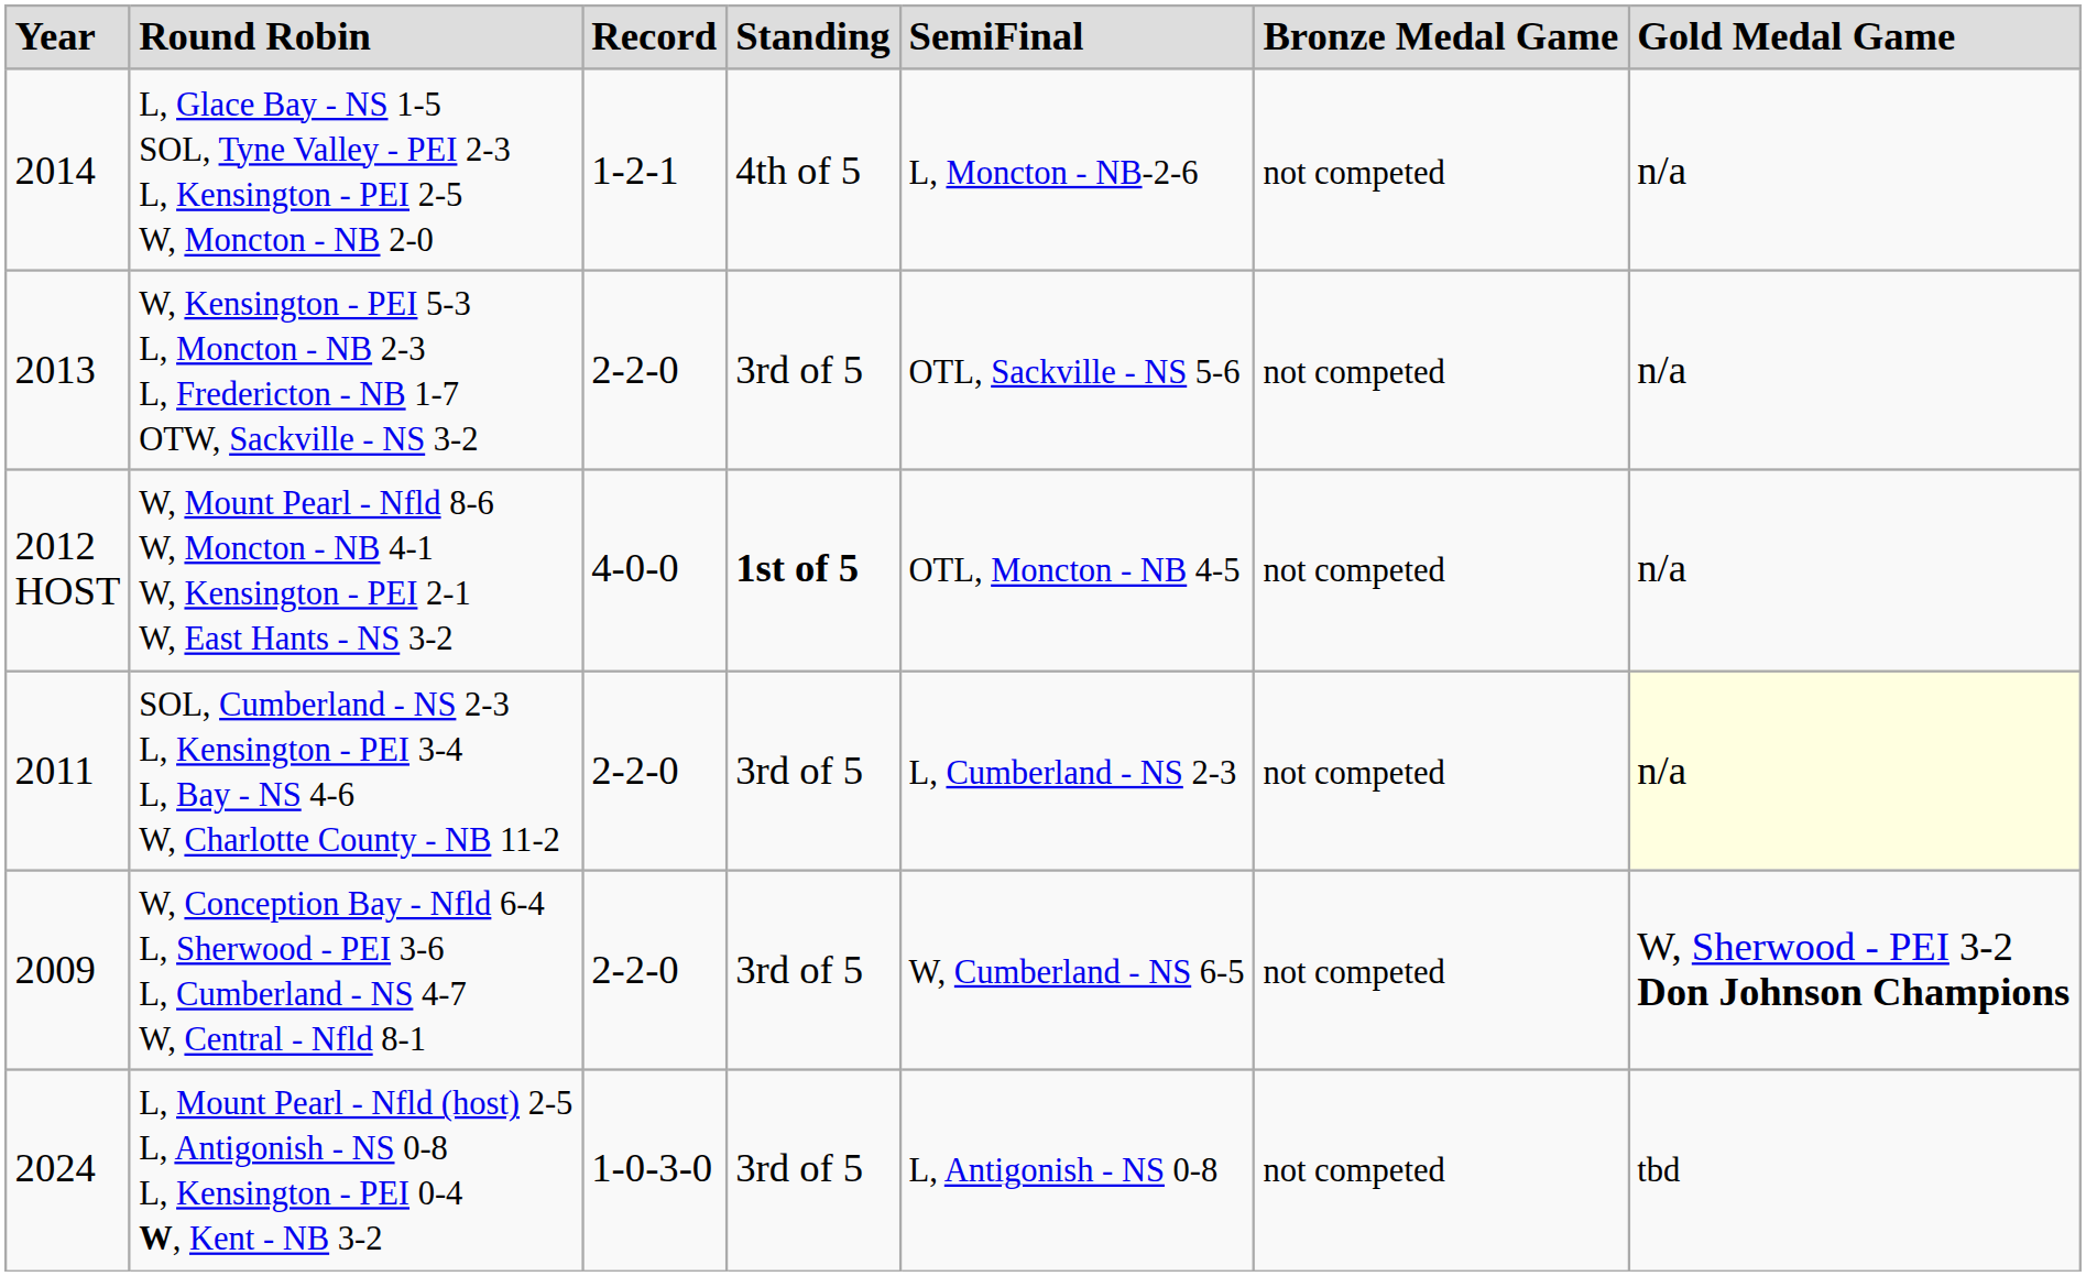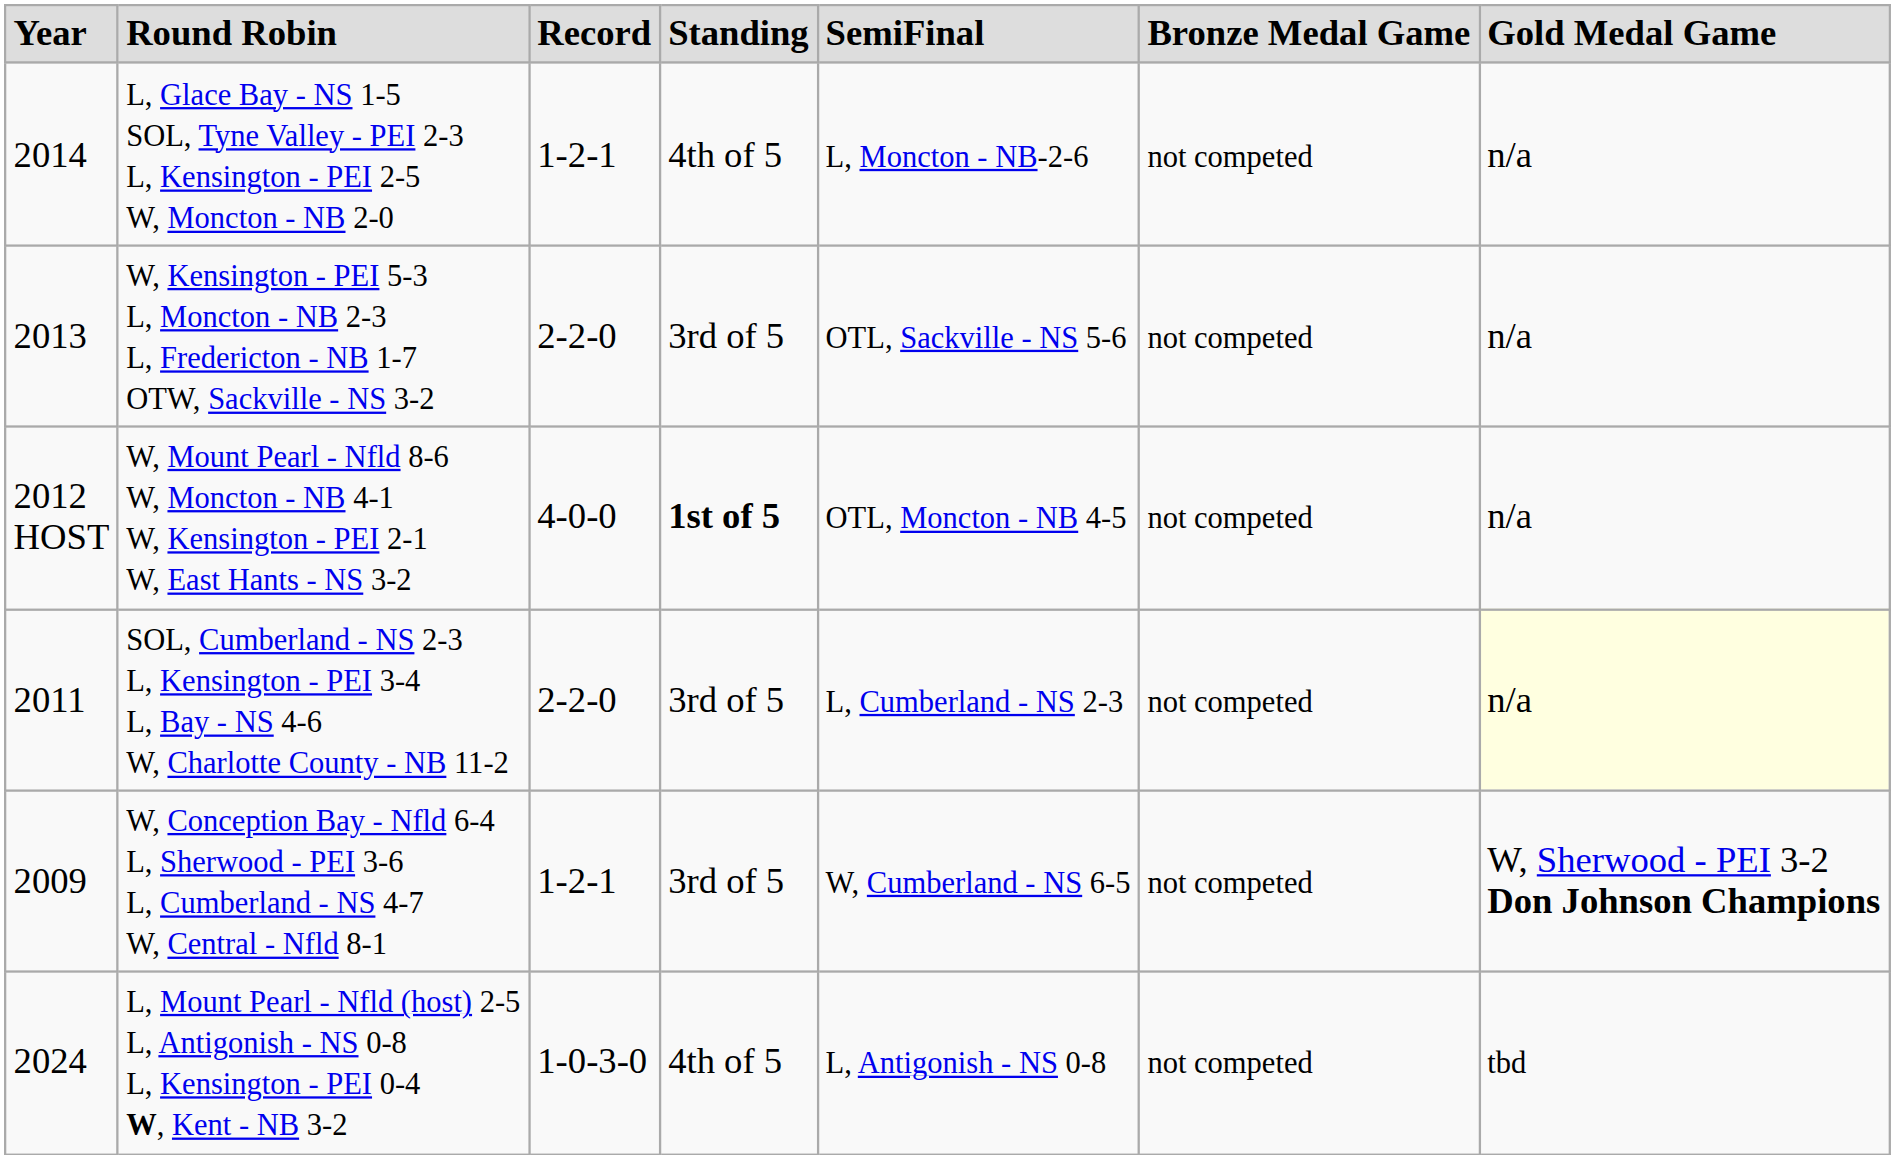row 6 | column 3: 2-2-0 -> 1-2-1
row 7 | column 4: 3rd of 5 -> 4th of 5
